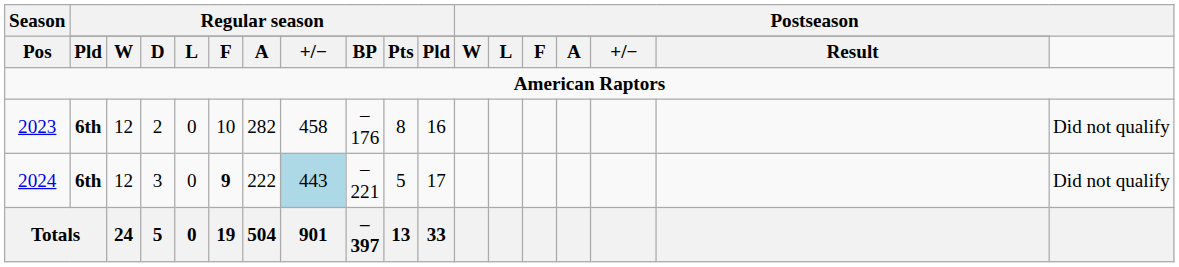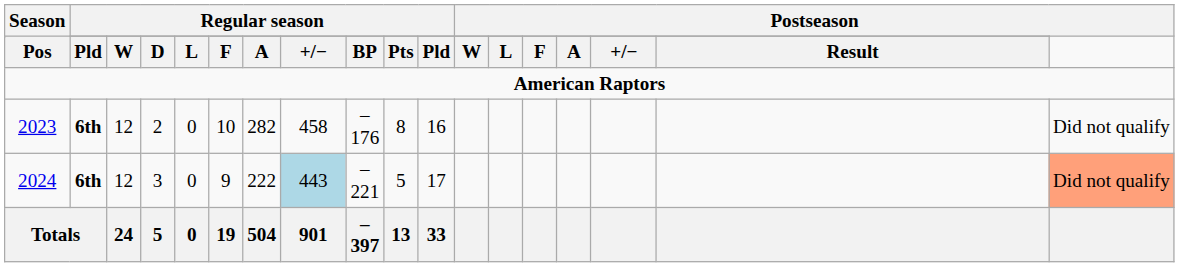2024 | column 6: bold -> normal
2024 | column 18: no background -> lightsalmon background
